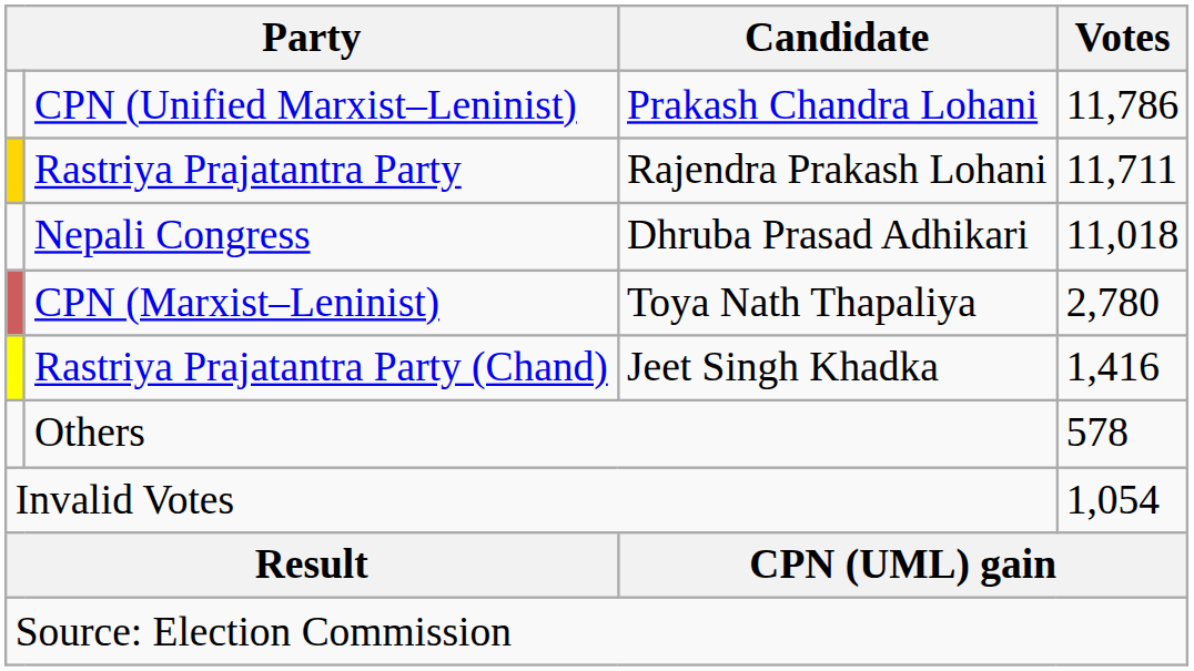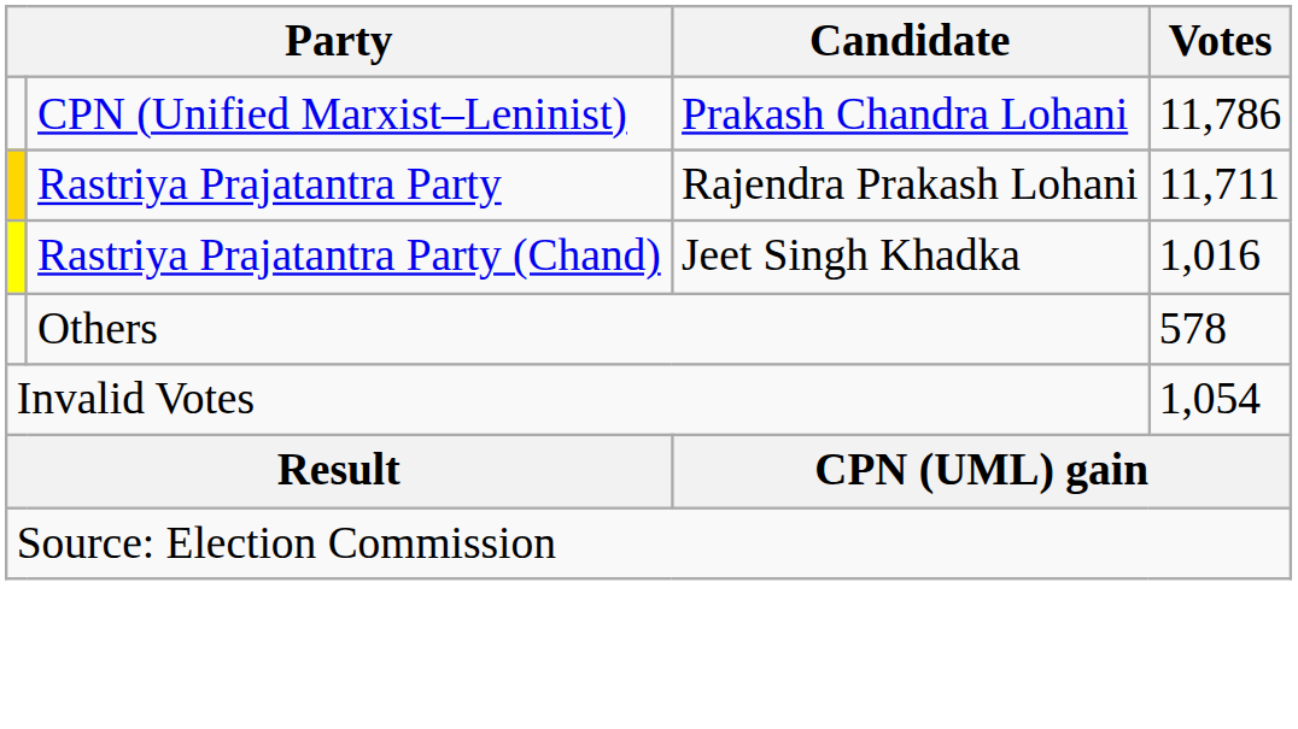- row: Nepali Congress | Dhruba Prasad Adhikari | 11,018
- row: CPN (Marxist–Leninist) | Toya Nath Thapaliya | 2,780
Rastriya Prajatantra Party (Chand) | Votes: 1,416 -> 1,016
